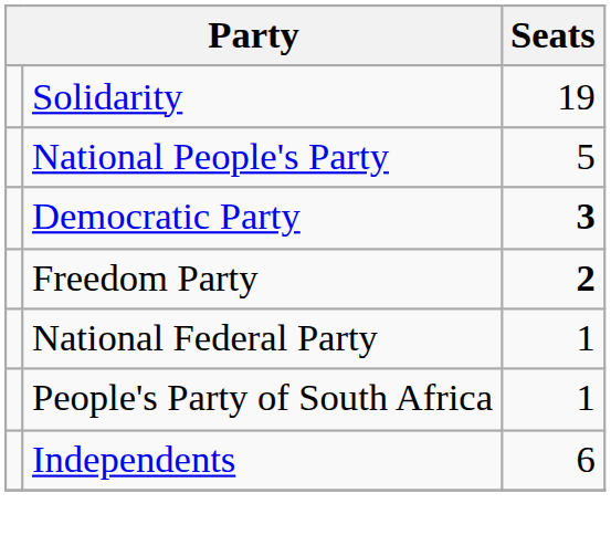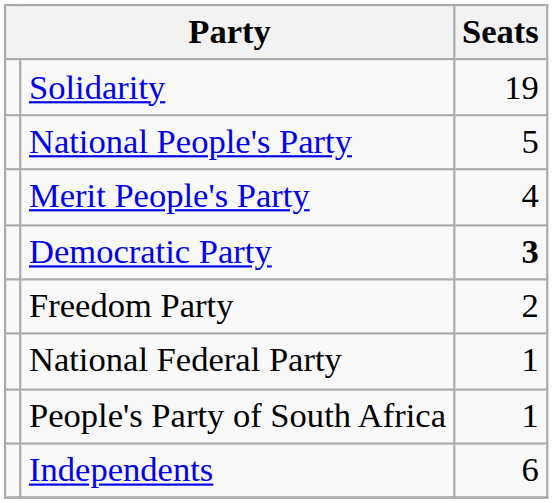+ row: Merit People's Party | 4
Freedom Party | Seats: bold -> normal
